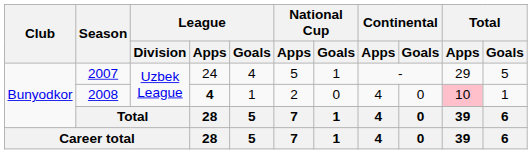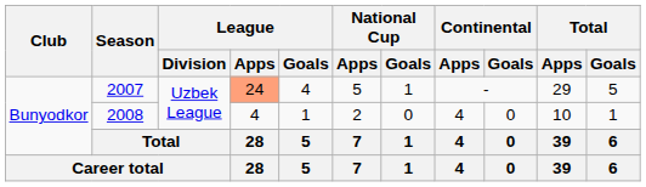2007 | League / Apps: no background -> lightsalmon background
2008 | League / Apps: bold -> normal
2008 | Total / Apps: pink background -> no background
